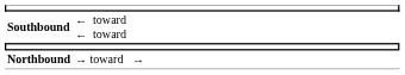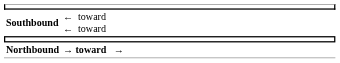row 2 | column 2: normal -> bold
